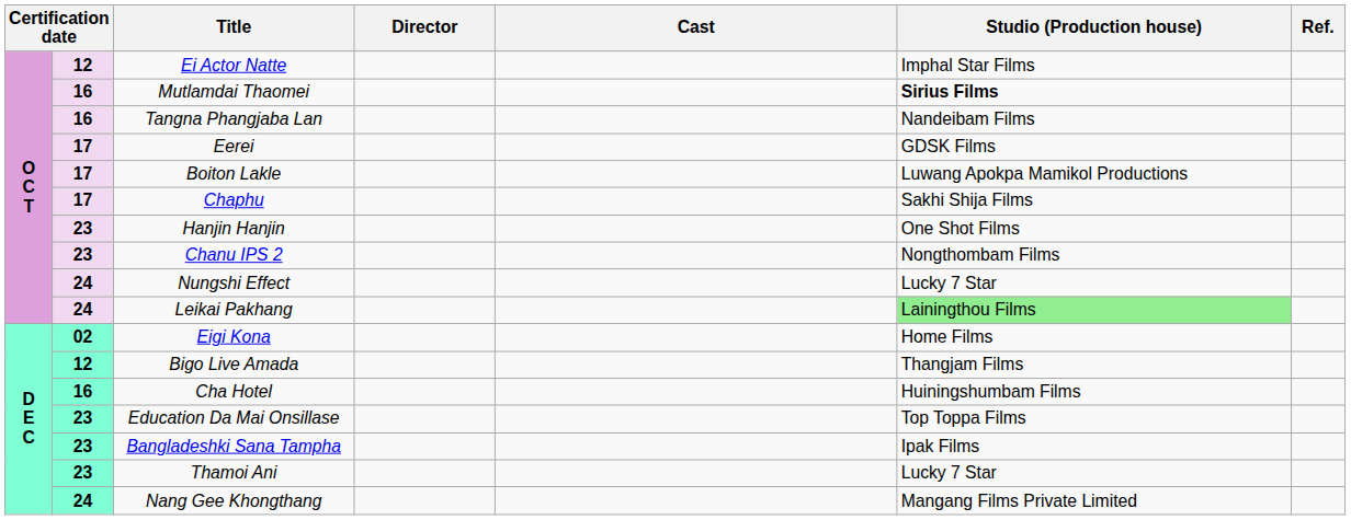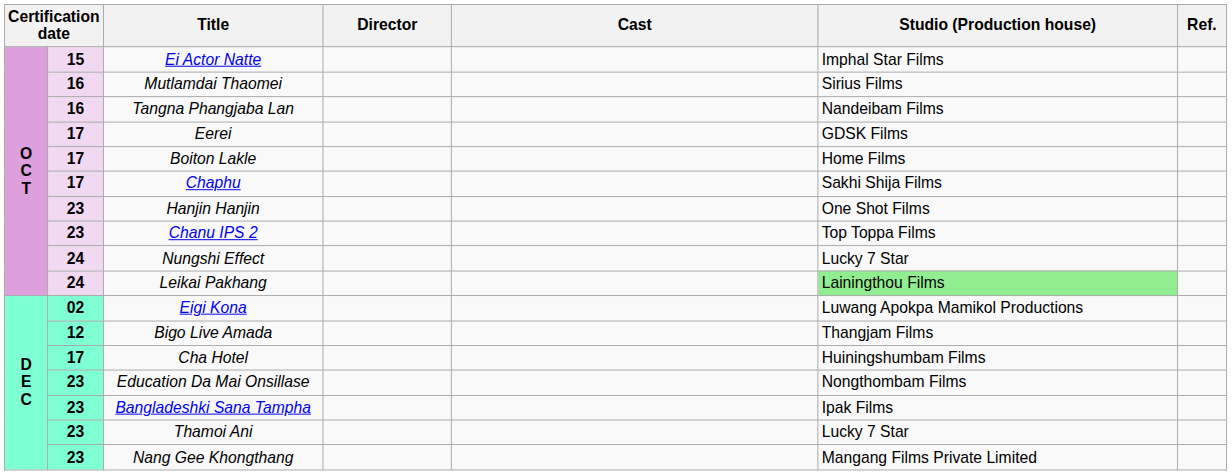Ei Actor Natte | column 2: 12 -> 15
Mutlamdai Thaomei | Studio (Production house): bold -> normal
Boiton Lakle | Studio (Production house): Luwang Apokpa Mamikol Productions -> Home Films
Chanu IPS 2 | Studio (Production house): Nongthombam Films -> Top Toppa Films
Eigi Kona | Studio (Production house): Home Films -> Luwang Apokpa Mamikol Productions
Cha Hotel | column 2: 16 -> 17
Education Da Mai Onsillase | Studio (Production house): Top Toppa Films -> Nongthombam Films
Nang Gee Khongthang | column 2: 24 -> 23
